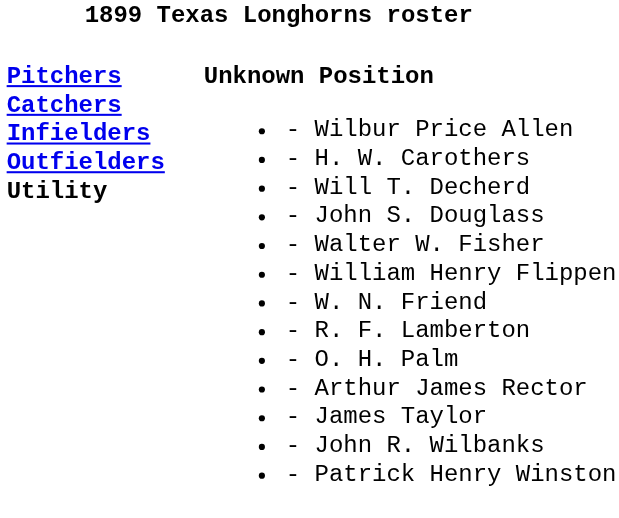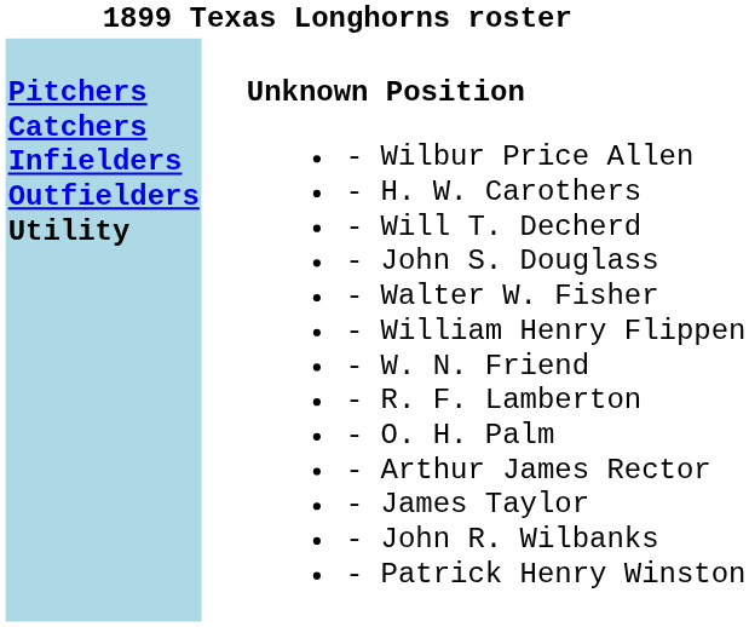Pitchers Catchers Infielders Outfielders Utility | column 1: no background -> lightblue background
